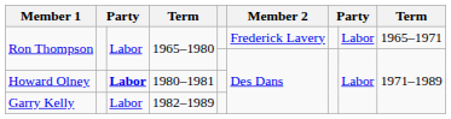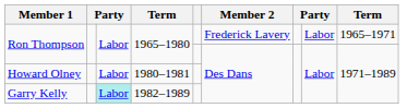Howard Olney | column 3: bold -> normal
Garry Kelly | column 3: no background -> paleturquoise background
